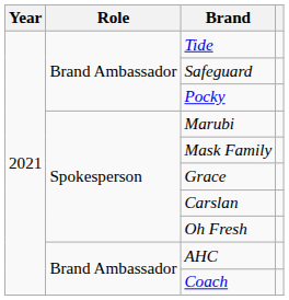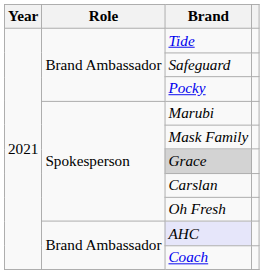Grace | Brand: no background -> lightgrey background
AHC | Brand: no background -> lavender background
